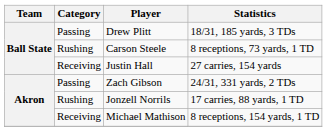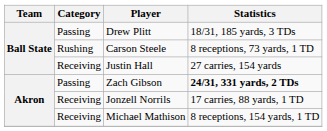Zach Gibson | Statistics: normal -> bold
Jonzell Norrils | Category: Rushing -> Receiving
